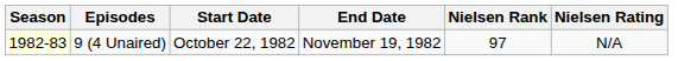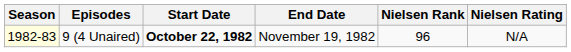9 (4 Unaired) | Start Date: normal -> bold
9 (4 Unaired) | Nielsen Rank: 97 -> 96
